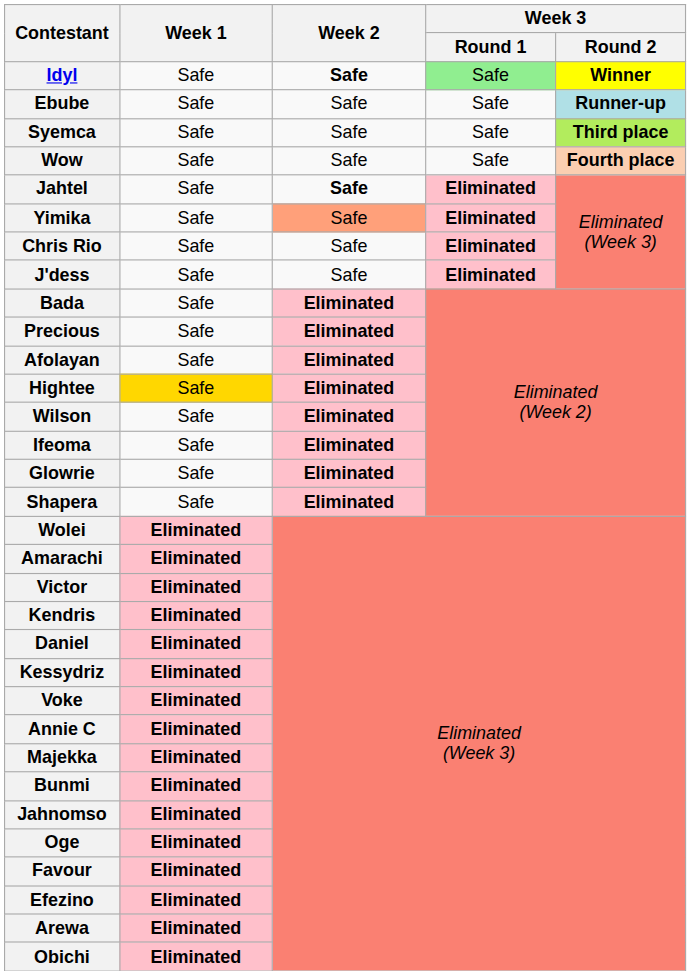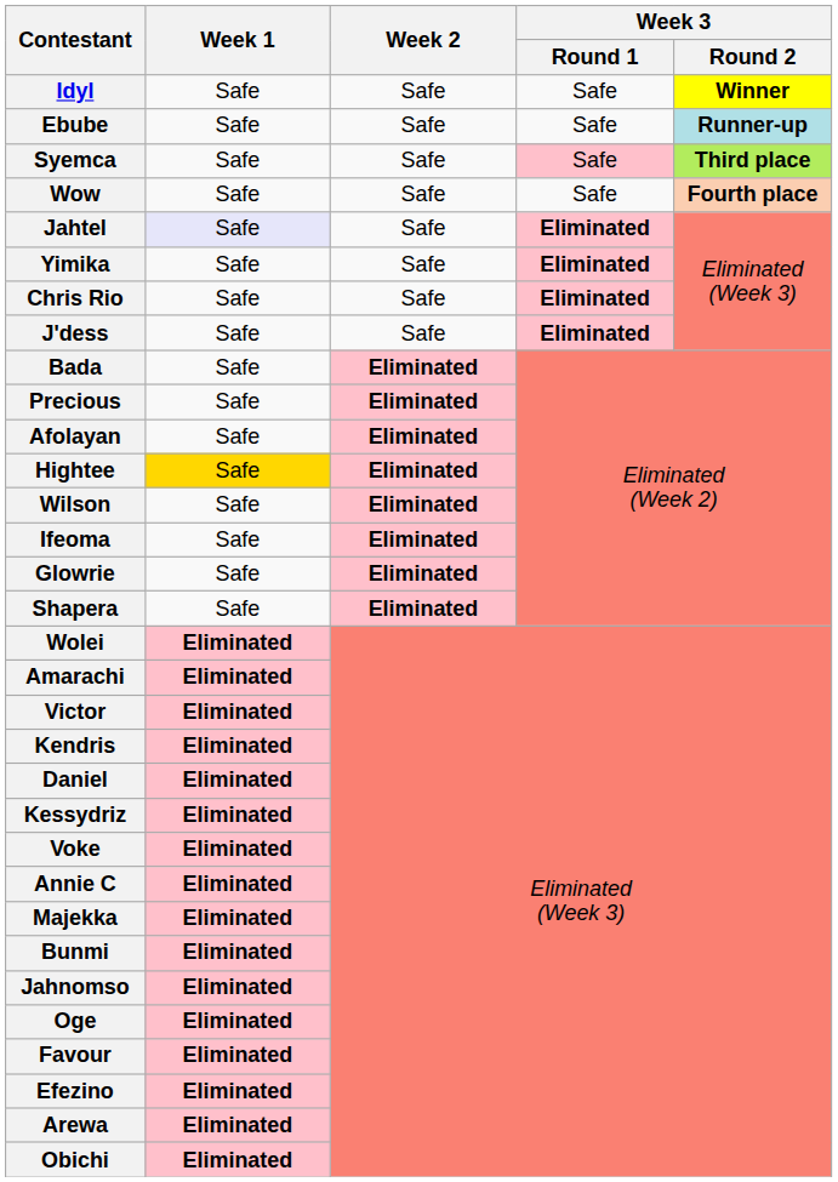Idyl | Week 2: bold -> normal
Idyl | Week 3 / Round 1: lightgreen background -> no background
Syemca | Week 3 / Round 1: no background -> pink background
Jahtel | Week 1: no background -> lavender background
Jahtel | Week 2: bold -> normal
Yimika | Week 2: lightsalmon background -> no background
